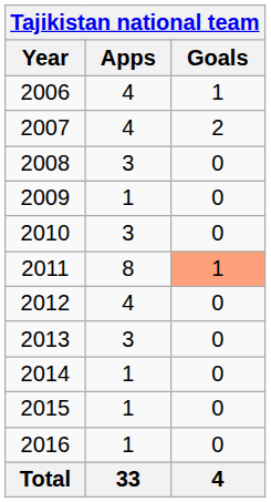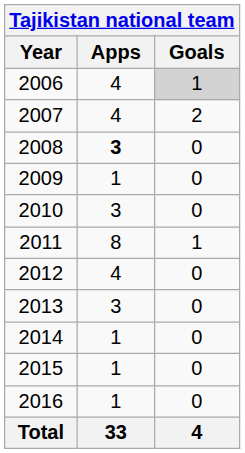2006 | Goals: no background -> lightgrey background
2008 | Apps: normal -> bold
2011 | Goals: lightsalmon background -> no background
